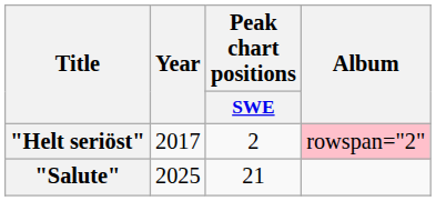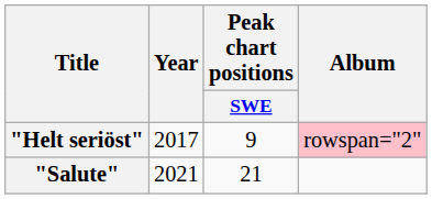"Helt seriöst" | Peak chart positions / SWE: 2 -> 9
"Salute" | Year: 2025 -> 2021
